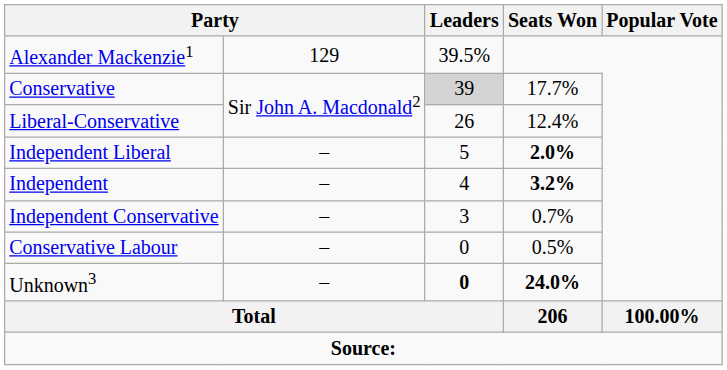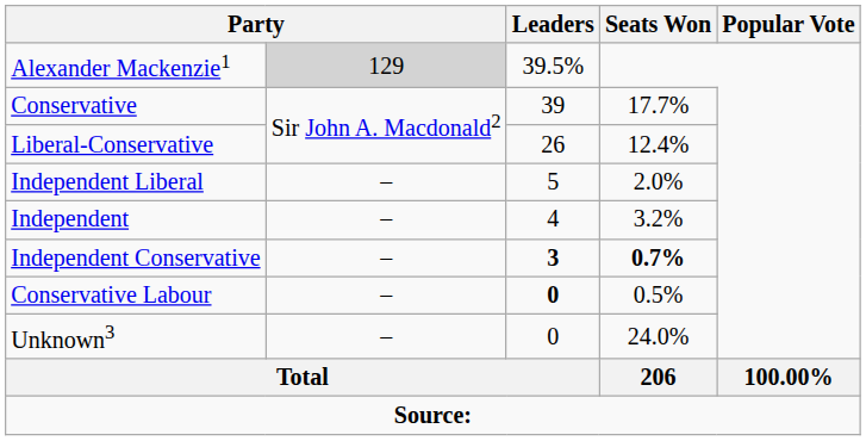Alexander Mackenzie1 | column 2: no background -> lightgrey background
Conservative | Leaders: lightgrey background -> no background
Independent Liberal | Seats Won: bold -> normal
Independent | Seats Won: bold -> normal
Independent Conservative | Leaders: normal -> bold
Independent Conservative | Seats Won: normal -> bold
Conservative Labour | Leaders: normal -> bold
Unknown3 | Leaders: bold -> normal
Unknown3 | Seats Won: bold -> normal
